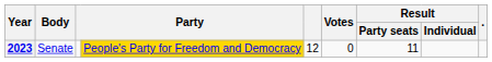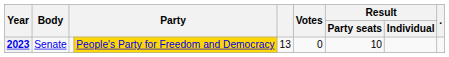2023 | column 5: 12 -> 13
2023 | Result / Party seats: 11 -> 10
